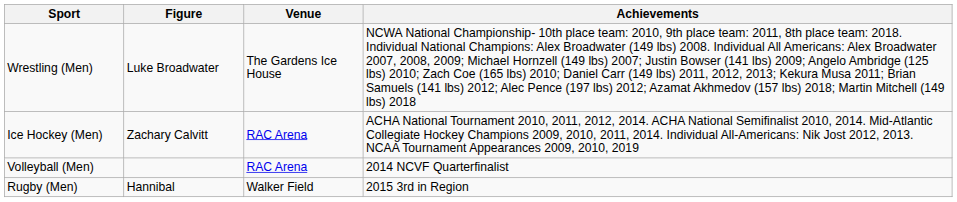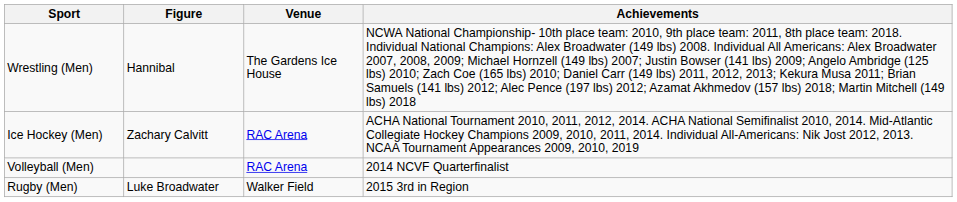Wrestling (Men) | Figure: Luke Broadwater -> Hannibal
Rugby (Men) | Figure: Hannibal -> Luke Broadwater
